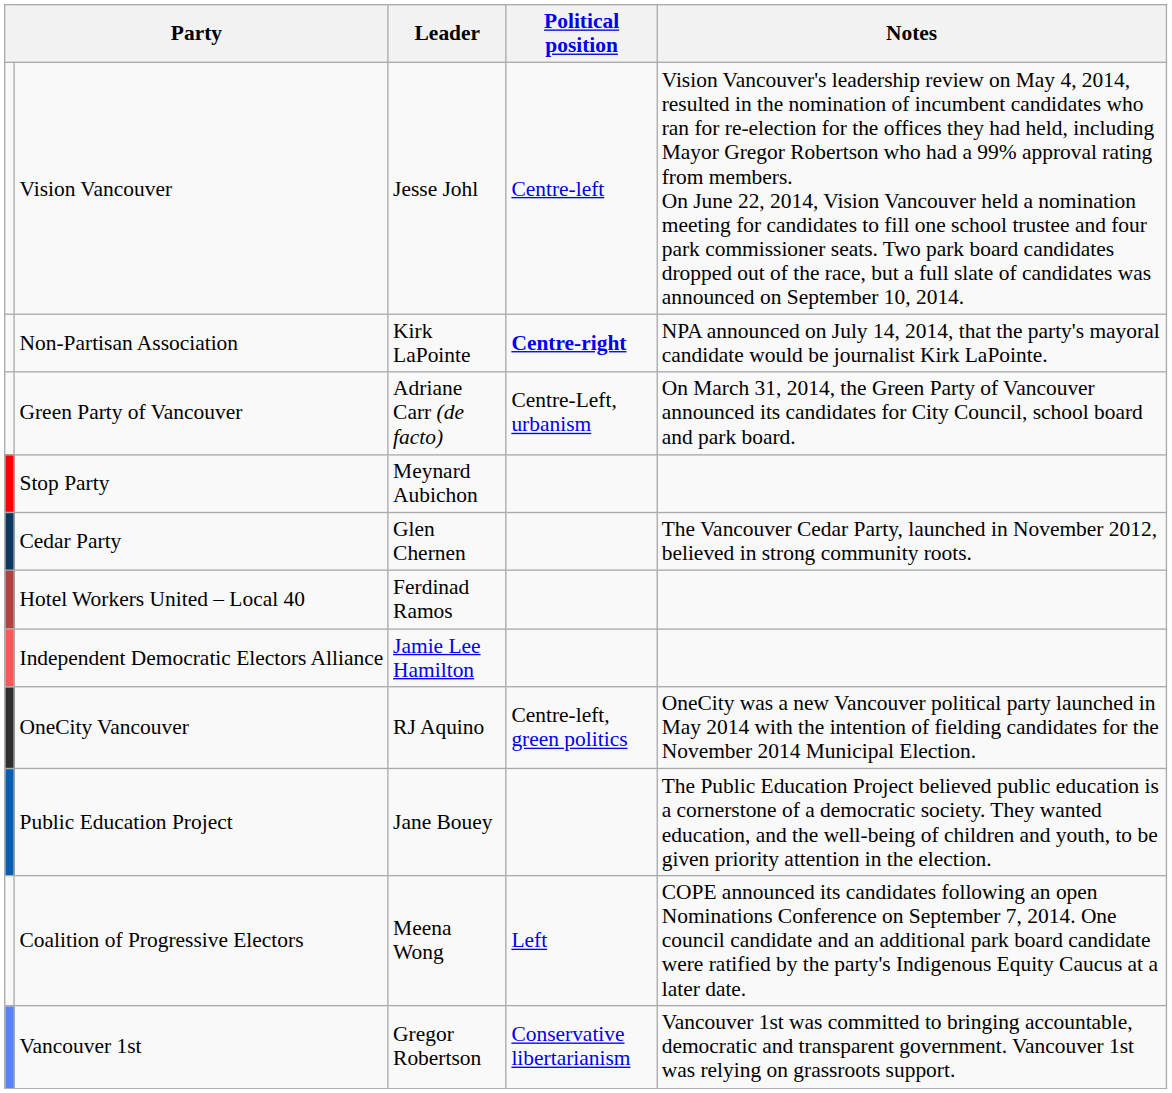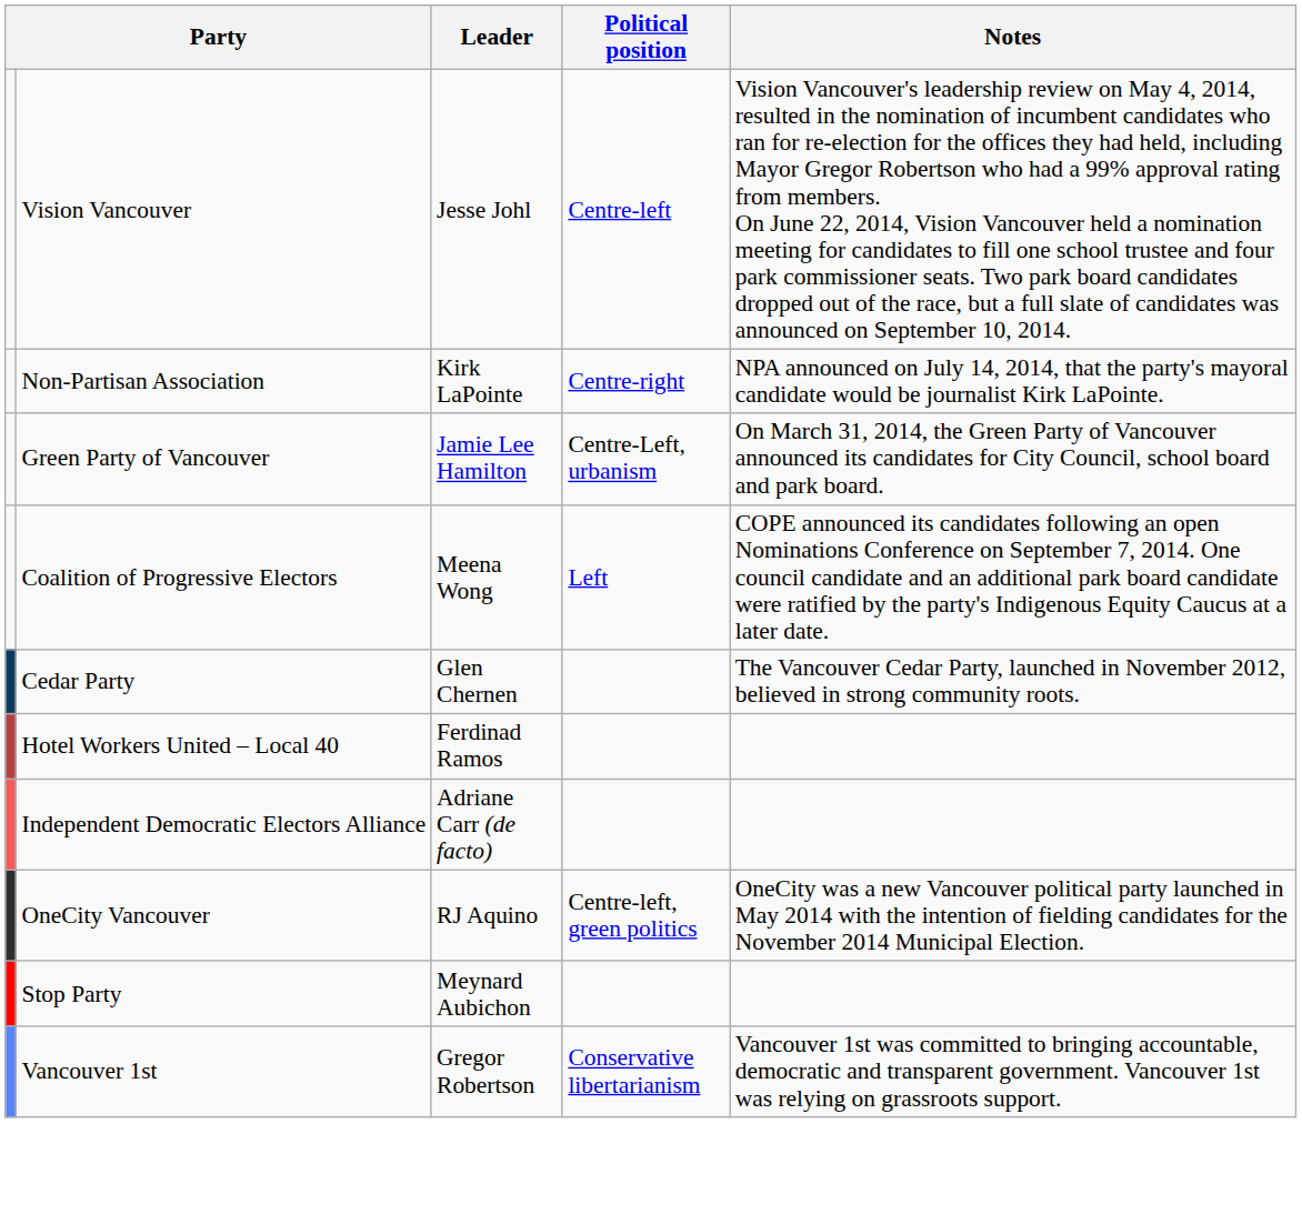Non-Partisan Association | Political position: bold -> normal
Green Party of Vancouver | Leader: Adriane Carr (de facto) -> Jamie Lee Hamilton
rows swapped: Coalition of Progressive Electors <-> Stop Party
Independent Democratic Electors Alliance | Leader: Jamie Lee Hamilton -> Adriane Carr (de facto)
- row: Public Education Project | Jane Bouey | The Public Education Project believed public education is a cornerstone of a democratic society. They wanted education, and the well-being of children and youth, to be given priority attention in the election.
